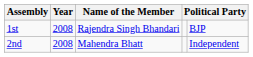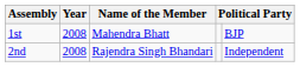1st | Name of the Member: Rajendra Singh Bhandari -> Mahendra Bhatt
2nd | Name of the Member: Mahendra Bhatt -> Rajendra Singh Bhandari
